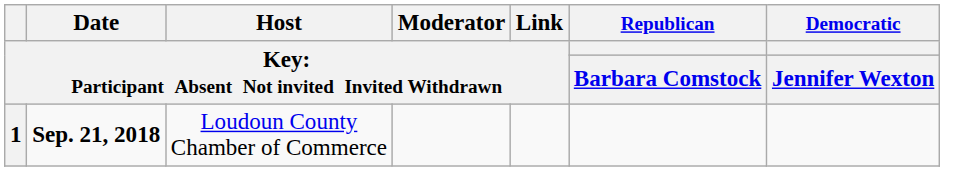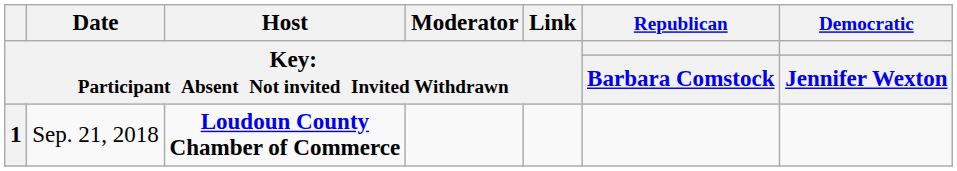1 | column 2: bold -> normal
1 | column 3: normal -> bold
